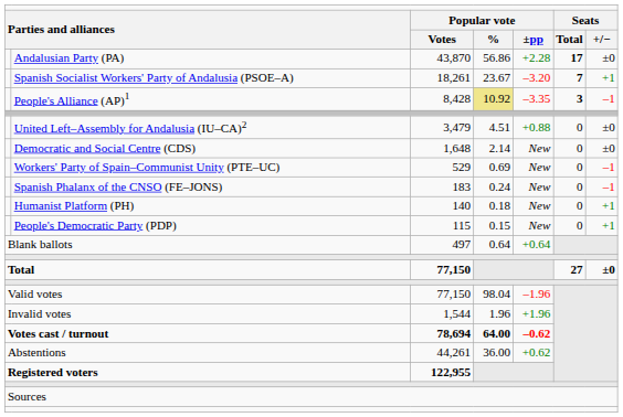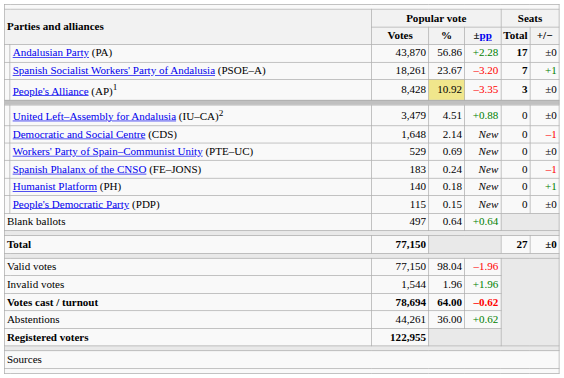People's Alliance (AP)1 | column 7: –1 -> ±0
Democratic and Social Centre (CDS) | column 7: ±0 -> –1
Workers' Party of Spain–Communist Unity (PTE–UC) | column 7: –1 -> ±0
People's Democratic Party (PDP) | column 7: +1 -> ±0
